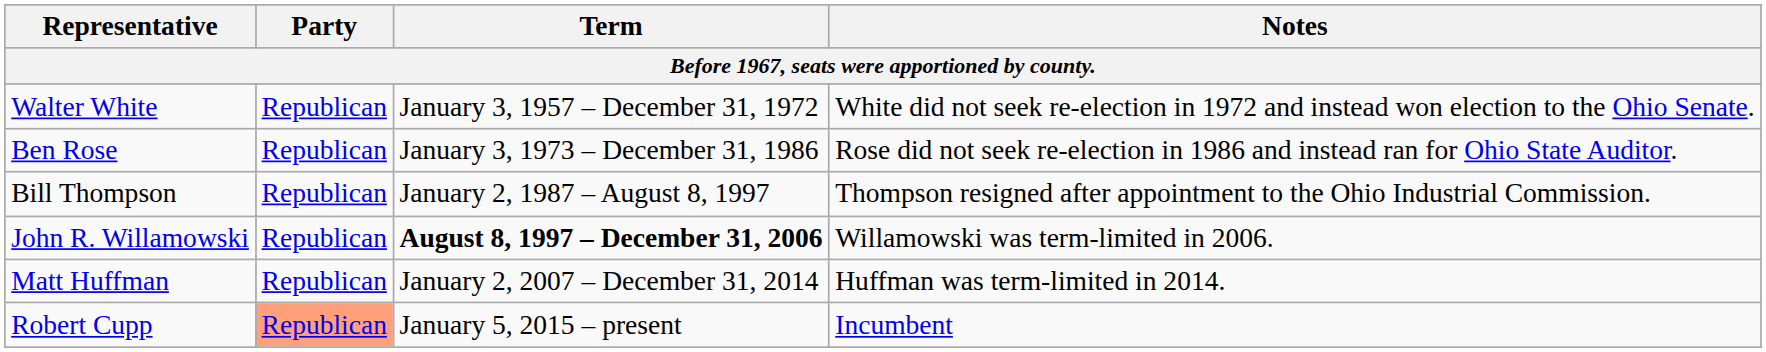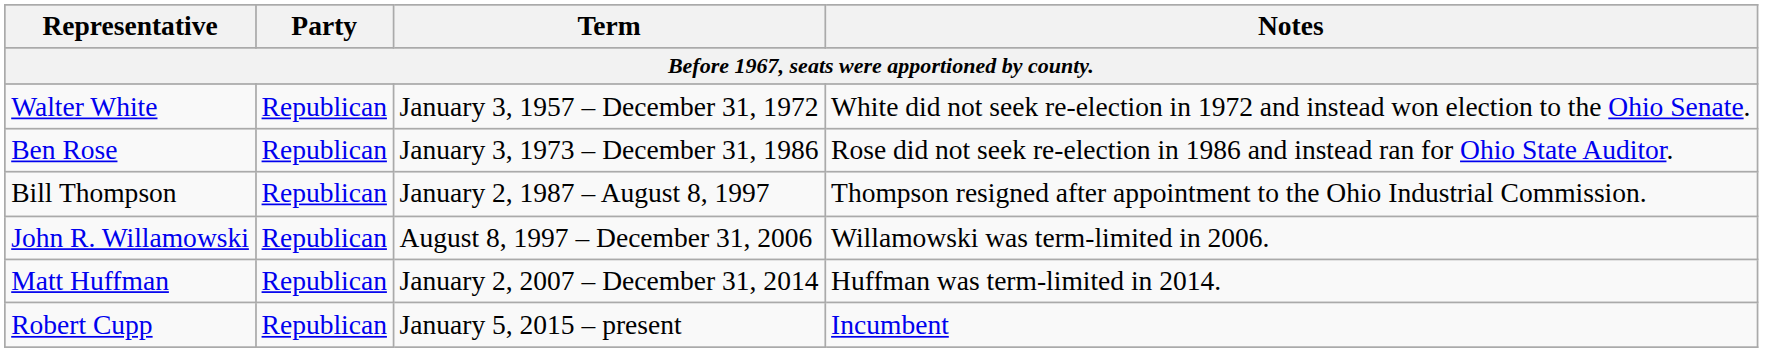John R. Willamowski | Term: bold -> normal
Robert Cupp | Party: lightsalmon background -> no background
